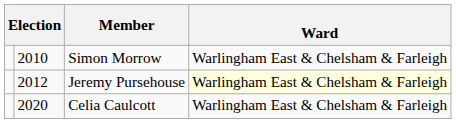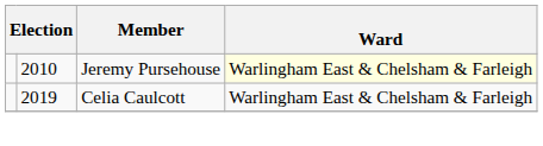- row: 2010 | Simon Morrow | Warlingham East & Chelsham & Farleigh
Jeremy Pursehouse | column 2: 2012 -> 2010
Celia Caulcott | column 2: 2020 -> 2019
